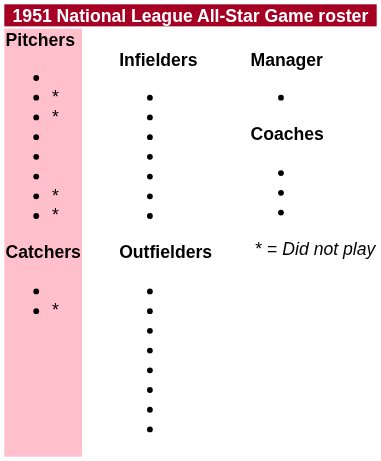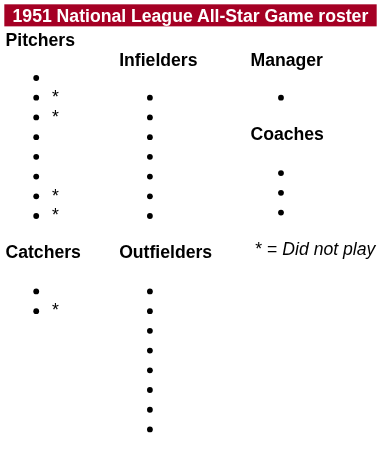Pitchers * * * * Catchers * | column 1: pink background -> no background
